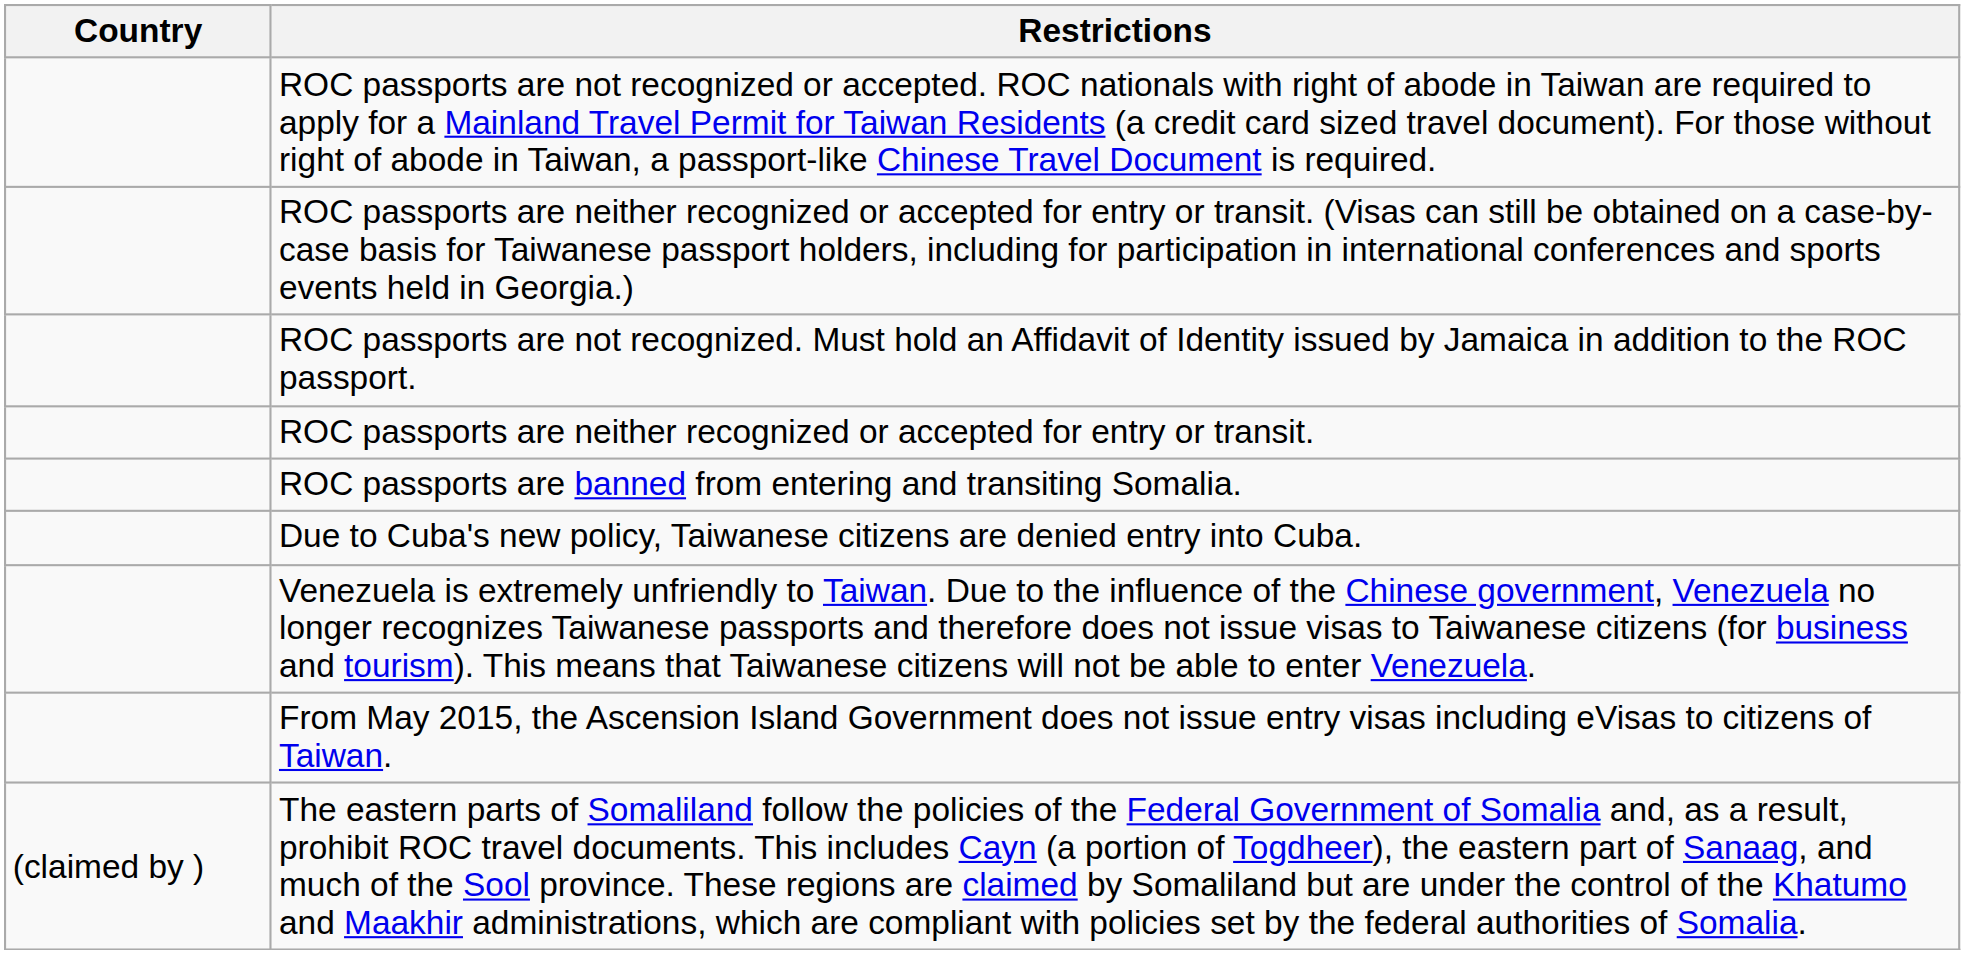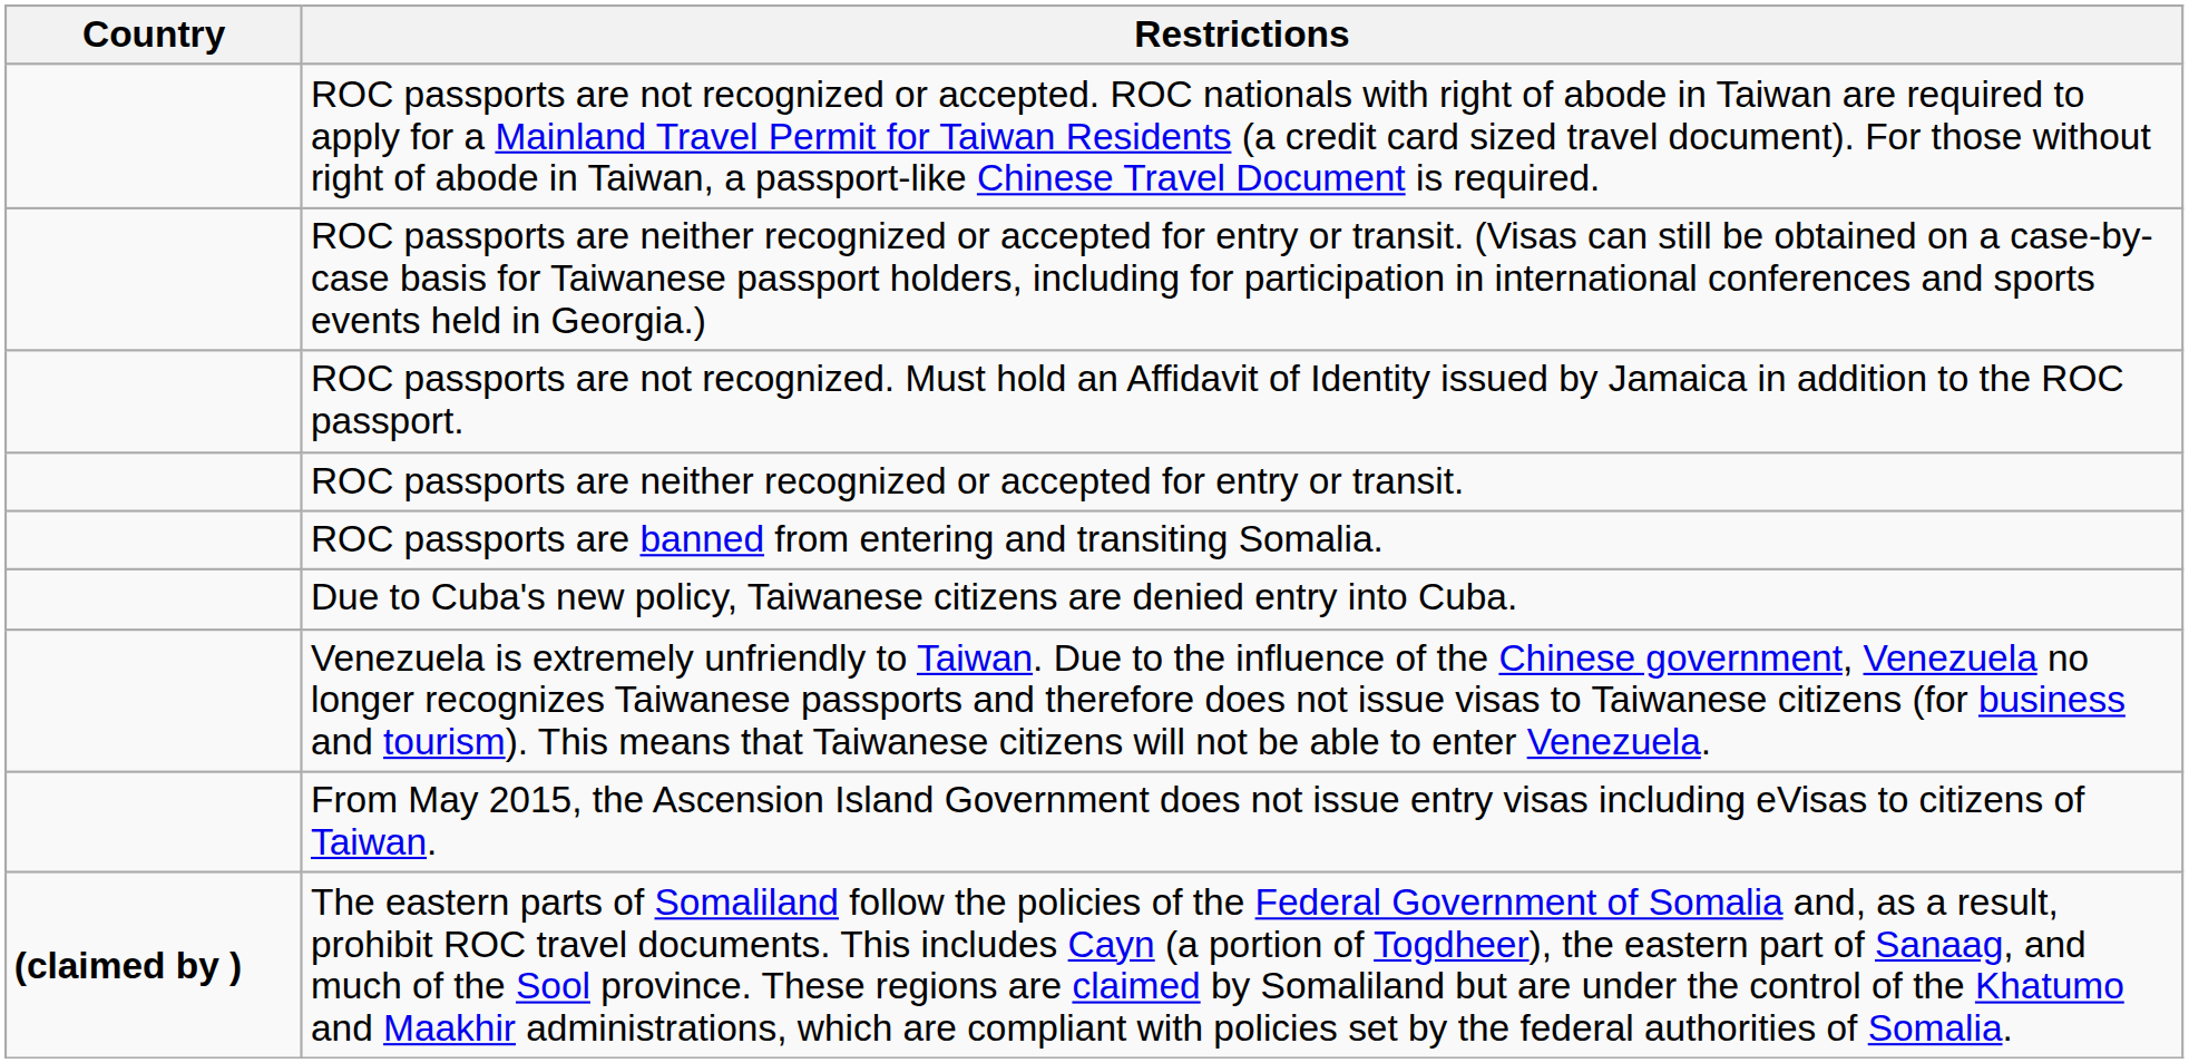row 10 | Country: normal -> bold
